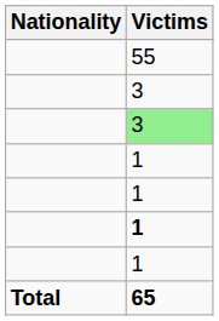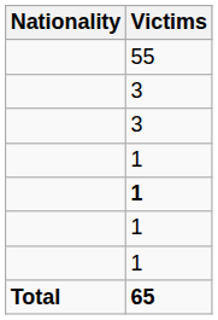row 4 | Victims: lightgreen background -> no background
row 6 | Victims: normal -> bold
row 7 | Victims: bold -> normal
